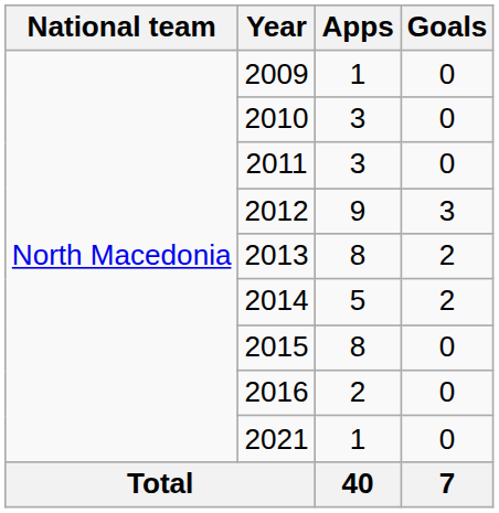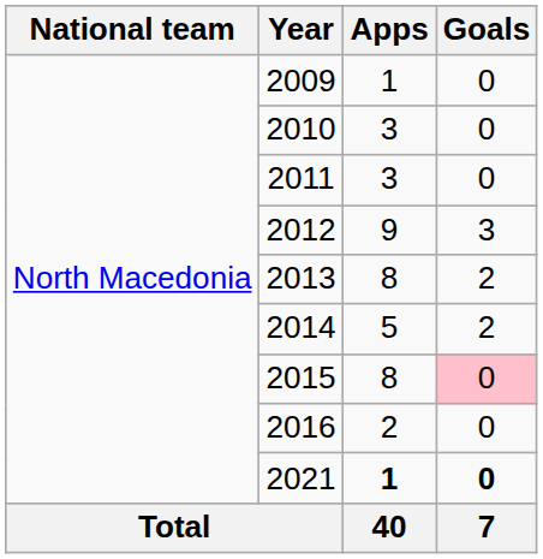2015 | Goals: no background -> pink background
2021 | Apps: normal -> bold
2021 | Goals: normal -> bold
